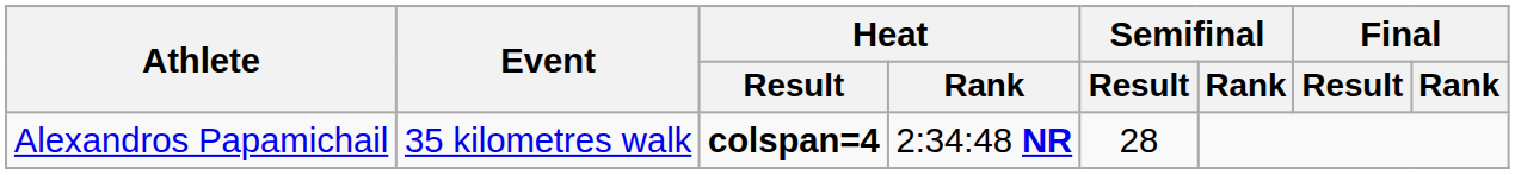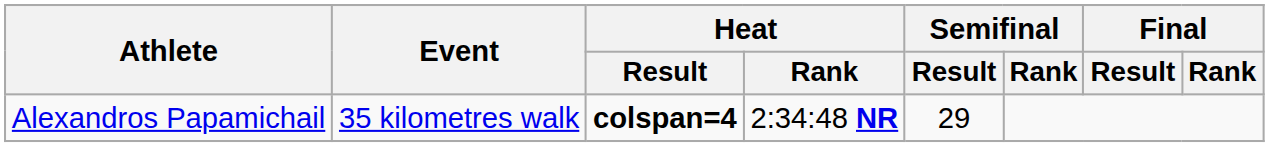Alexandros Papamichail | Semifinal / Result: 28 -> 29
